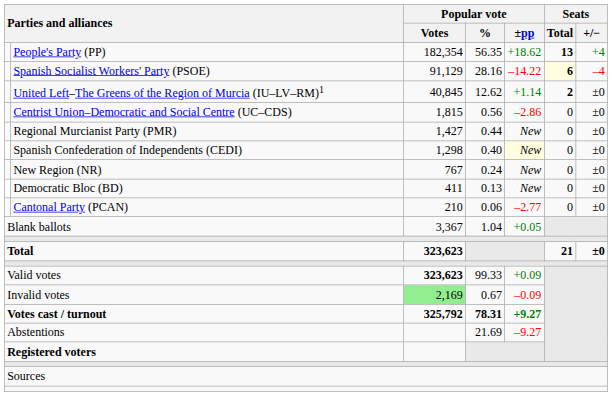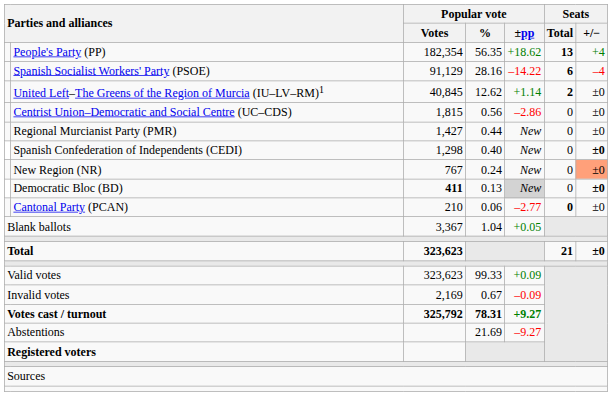Spanish Socialist Workers' Party (PSOE) | Seats / Total: lightyellow background -> no background
Spanish Confederation of Independents (CEDI) | Popular vote / ±pp: lightyellow background -> no background
Spanish Confederation of Independents (CEDI) | Seats / +/−: normal -> bold
New Region (NR) | Seats / +/−: no background -> lightsalmon background
Democratic Bloc (BD) | Popular vote / Votes: normal -> bold
Democratic Bloc (BD) | Popular vote / ±pp: no background -> lightgrey background
Democratic Bloc (BD) | Seats / +/−: normal -> bold
Cantonal Party (PCAN) | Seats / Total: normal -> bold
Valid votes | Popular vote / Votes: bold -> normal
Invalid votes | Popular vote / Votes: lightgreen background -> no background
